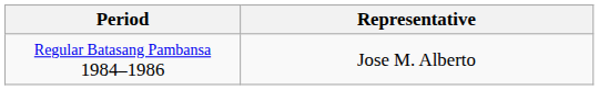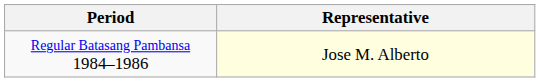Regular Batasang Pambansa 1984–1986 | Representative: no background -> lightyellow background
